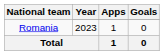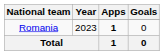2023 | Apps: normal -> bold
